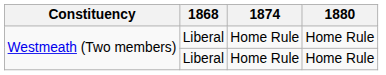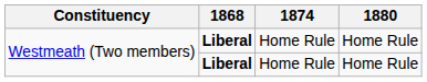row 2 | 1868: normal -> bold
row 3 | 1868: normal -> bold
